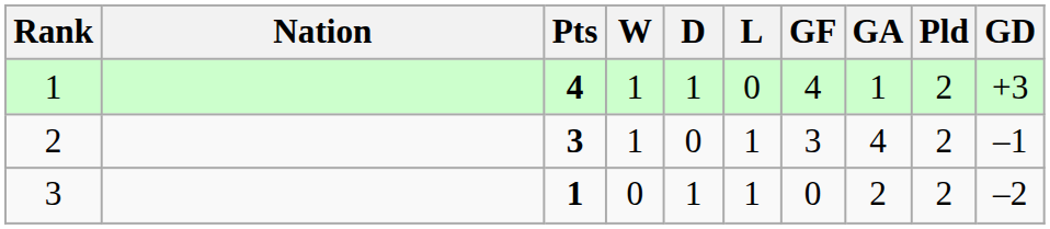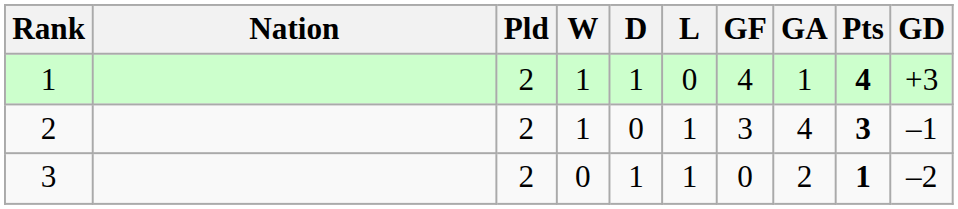columns swapped: Pld <-> Pts
